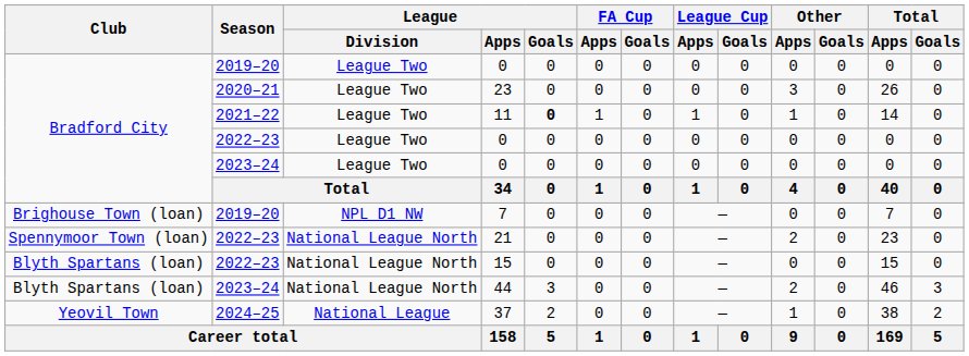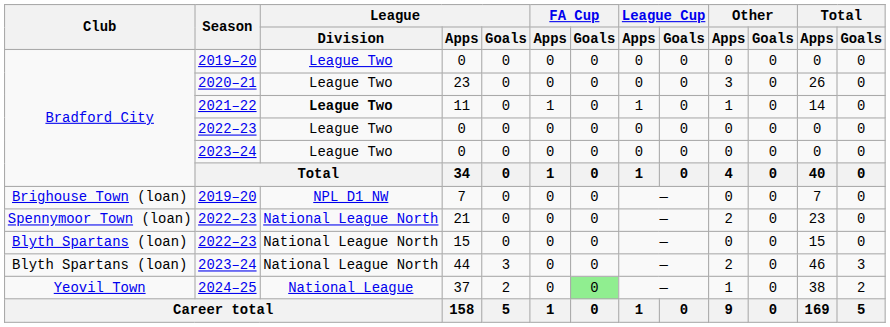11 | League / Division: normal -> bold
11 | League / Goals: bold -> normal
37 | FA Cup / Goals: no background -> lightgreen background
